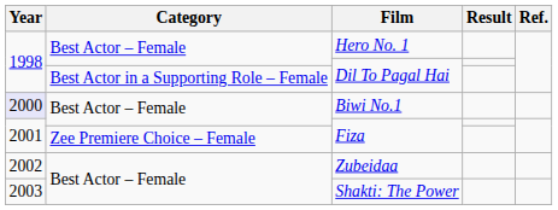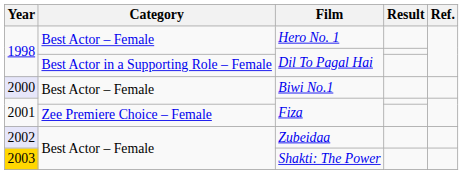Zubeidaa | Year: no background -> lavender background
Shakti: The Power | Year: no background -> gold background
